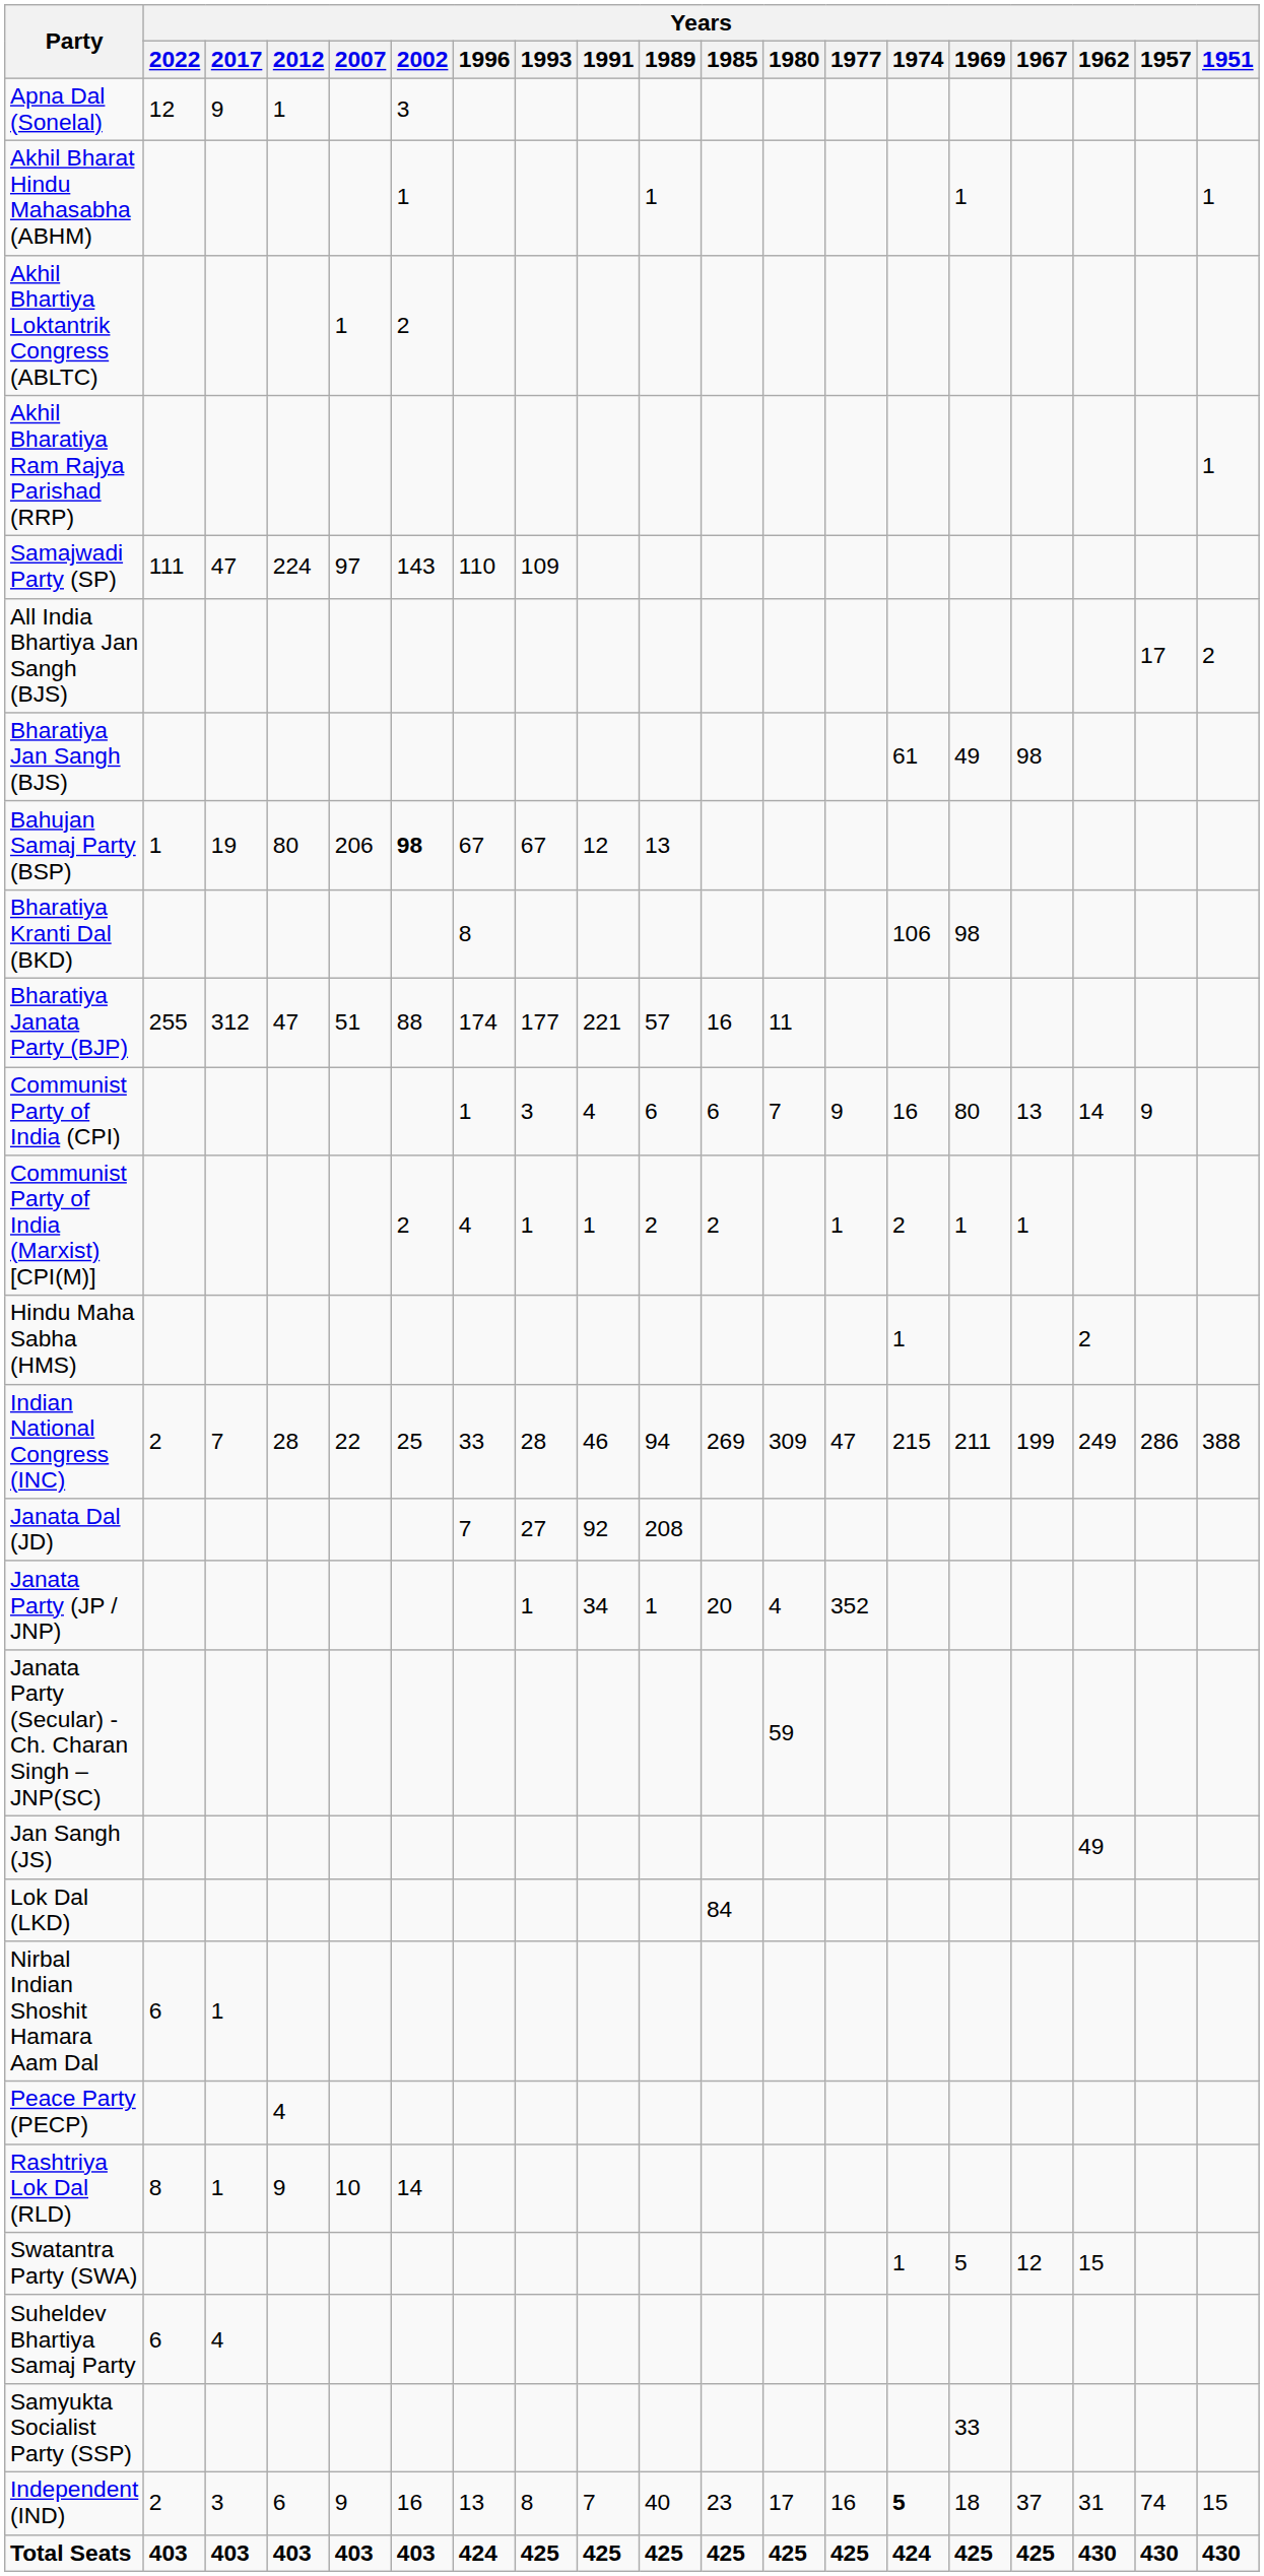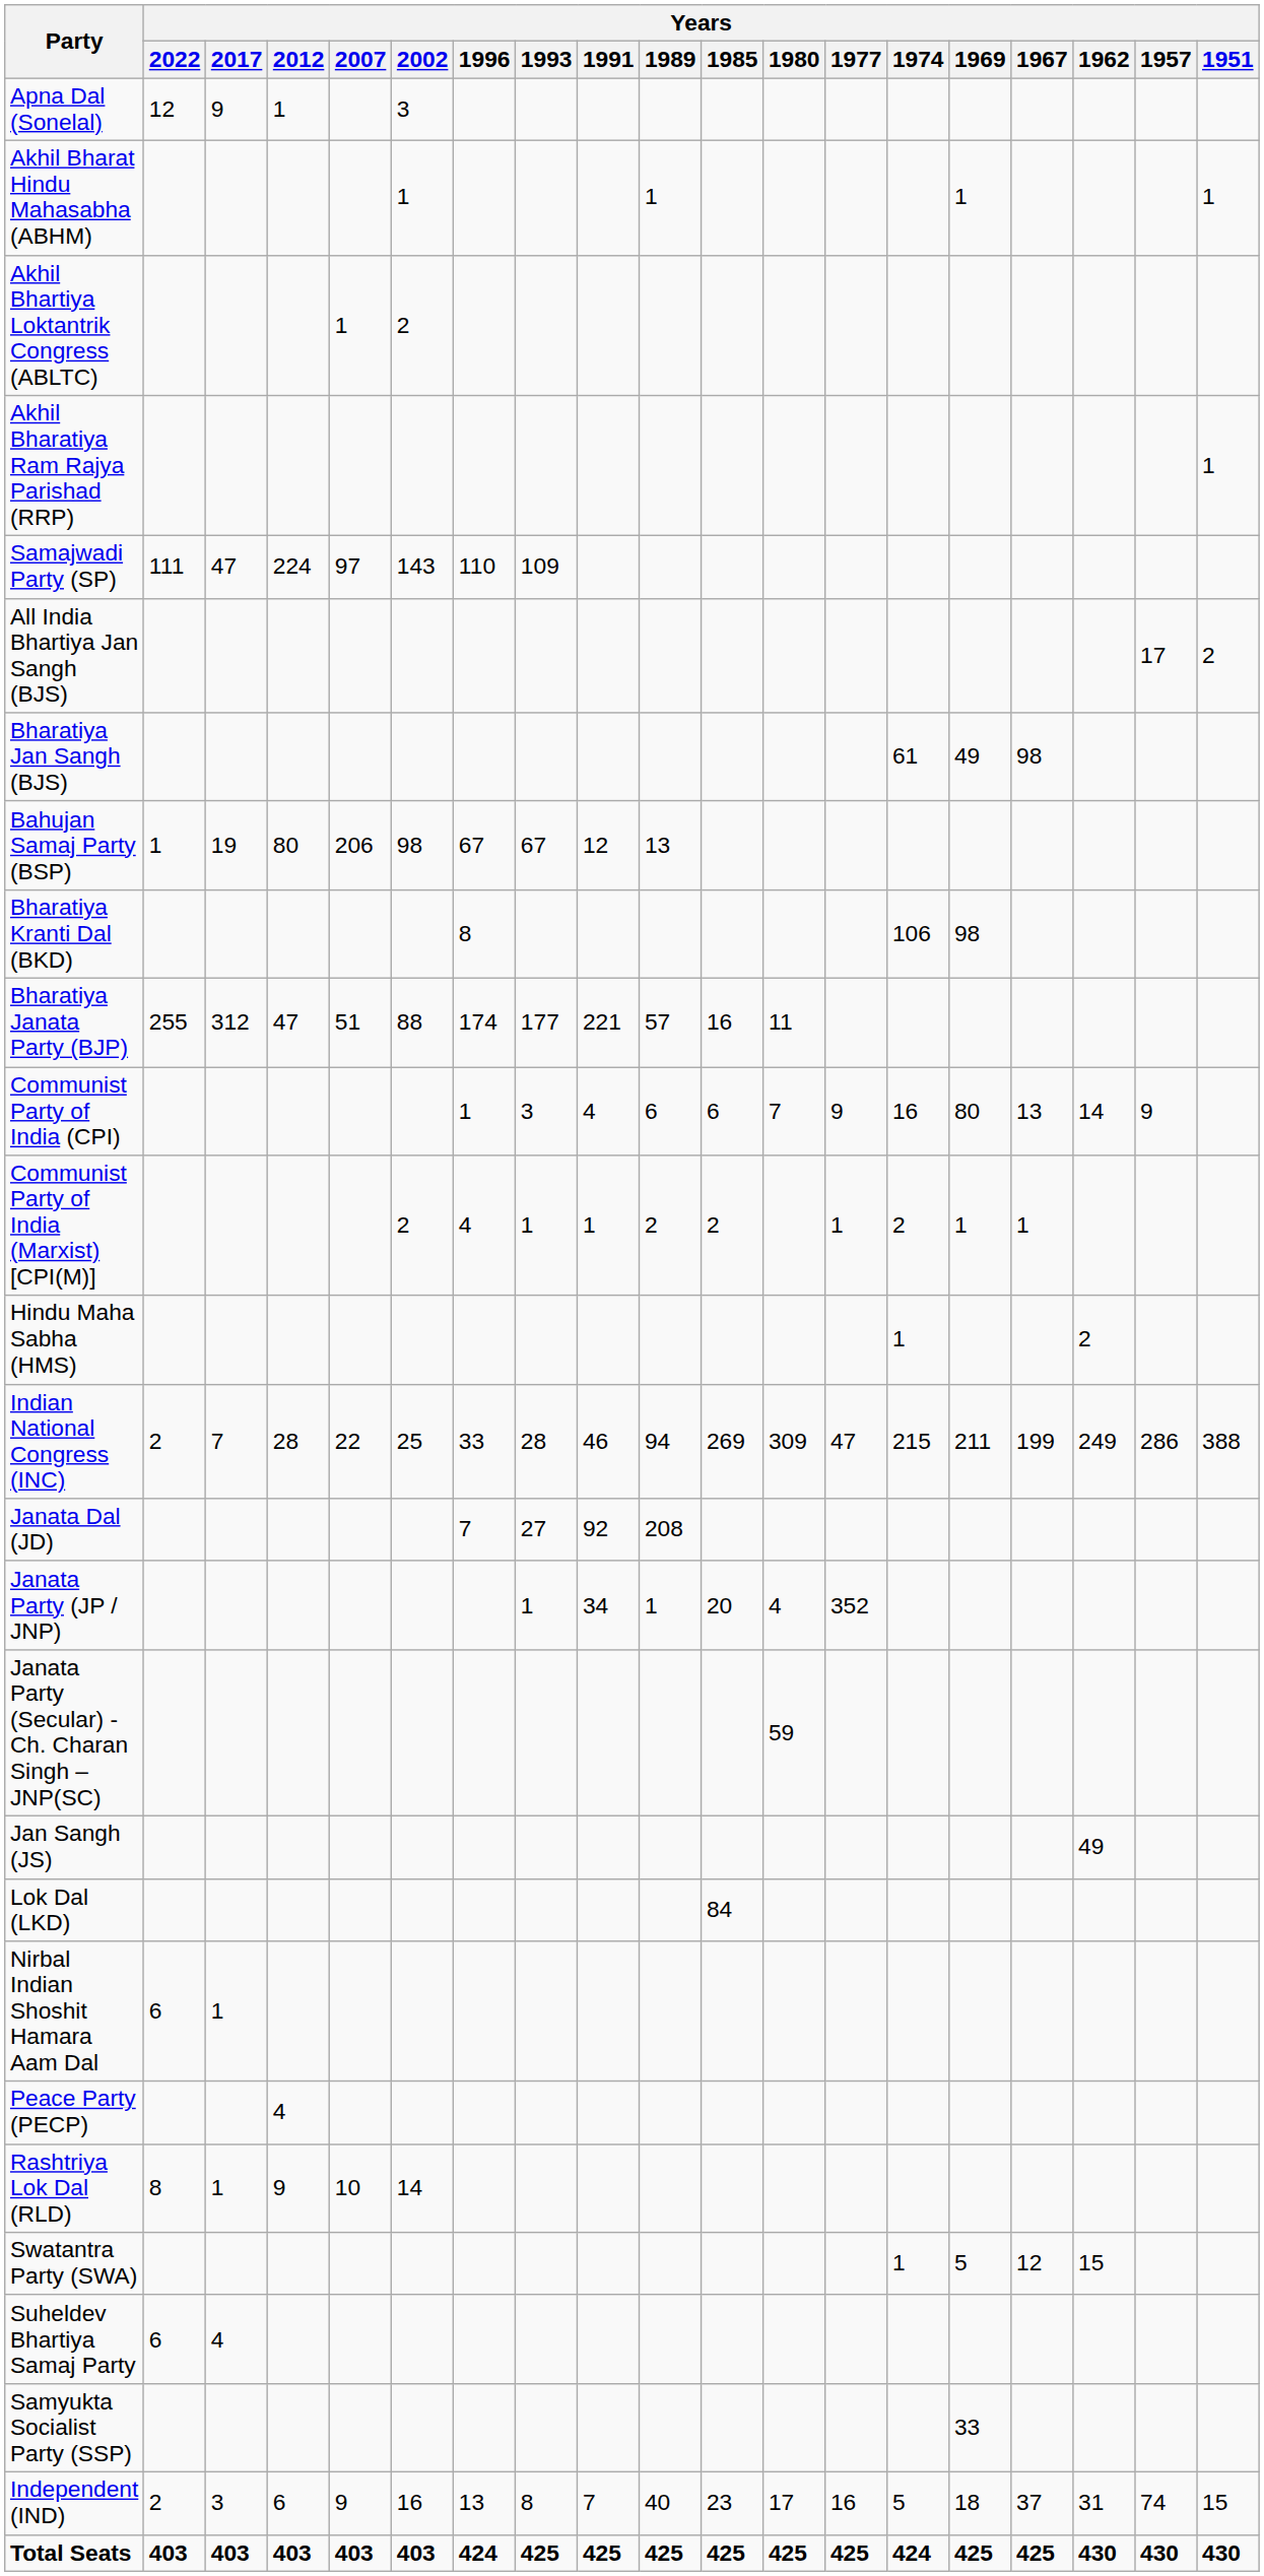Bahujan Samaj Party (BSP) | Years / 2002: bold -> normal
Independent (IND) | Years / 1974: bold -> normal
